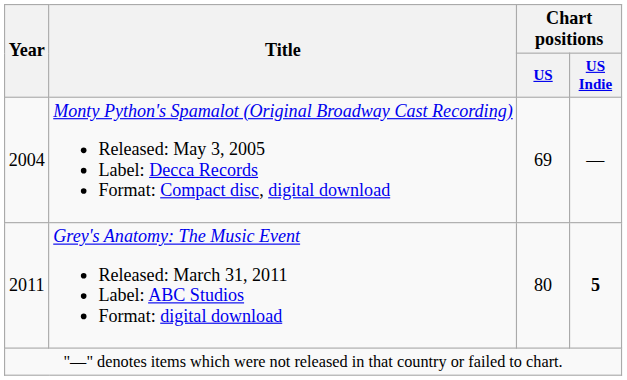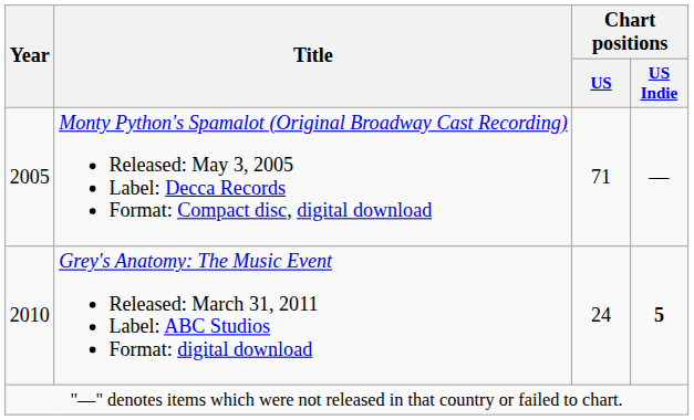row 3 | Year: 2004 -> 2005
row 3 | Chart positions / US: 69 -> 71
row 4 | Year: 2011 -> 2010
row 4 | Chart positions / US: 80 -> 24
